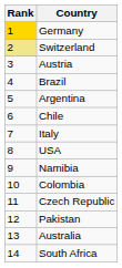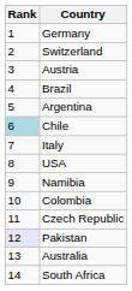Germany | Rank: gold background -> no background
Switzerland | Rank: khaki background -> no background
Chile | Rank: no background -> lightblue background
Pakistan | Rank: no background -> lavender background
